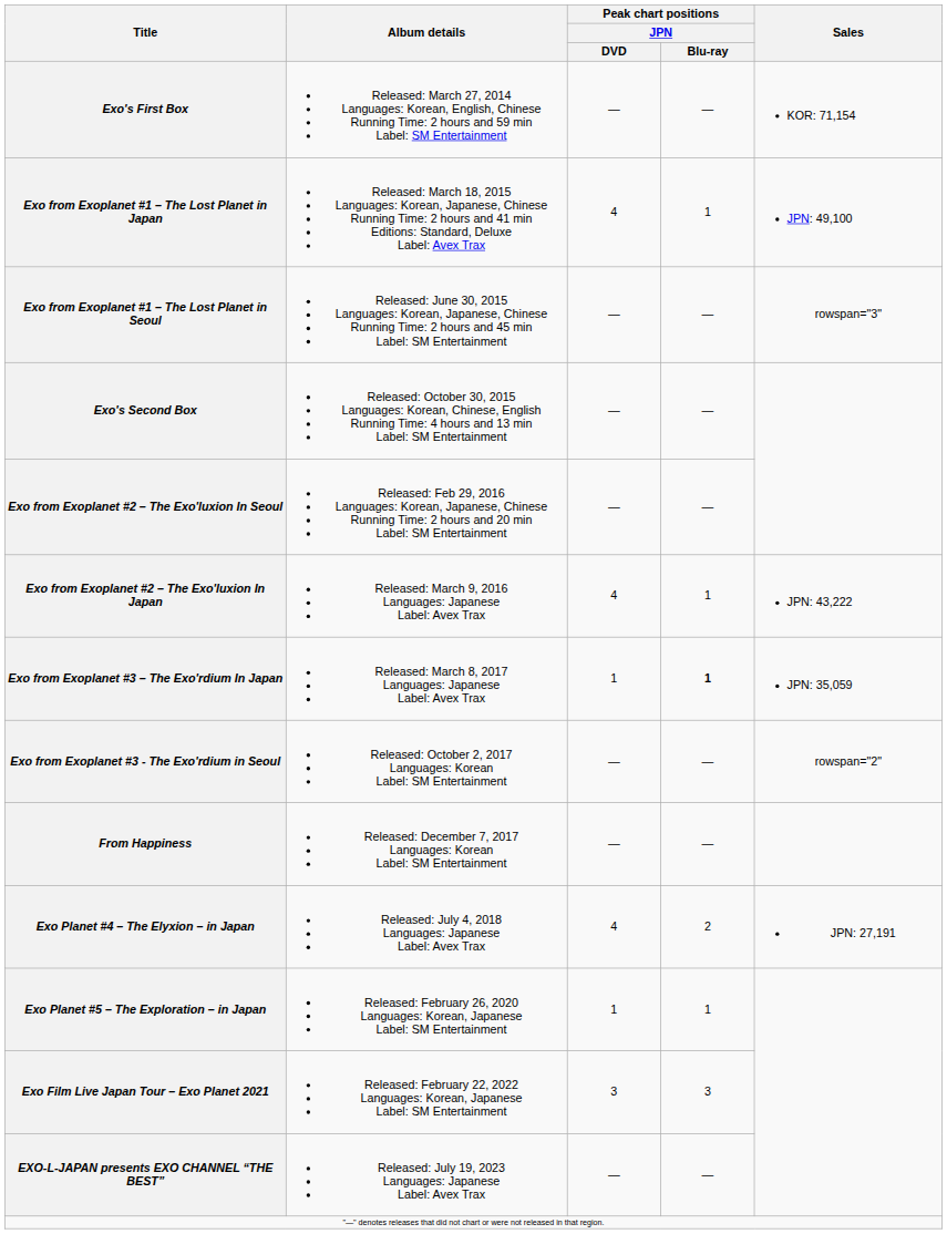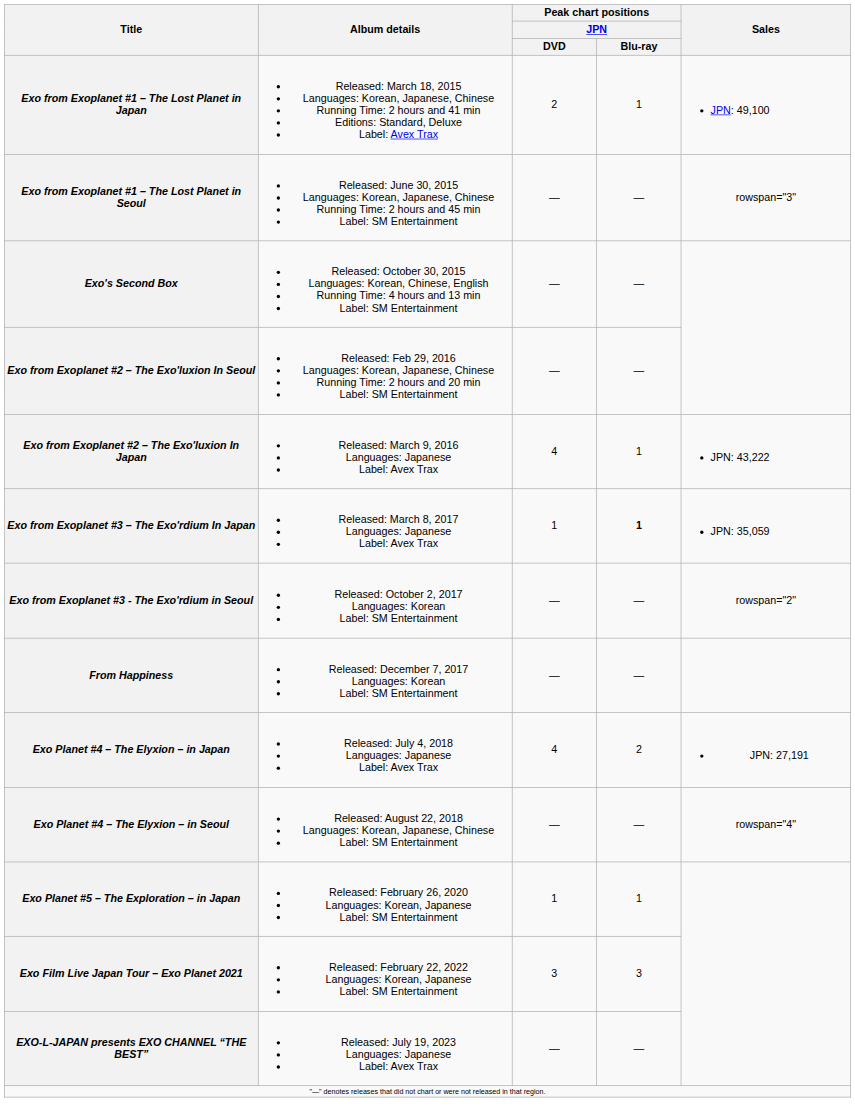- row: Exo's First Box | Released: March 27, 2014 Languages: Korean, English, Chinese Running Time: 2 hours and 59 min Label: SM Entertainment | — | — | KOR: 71,154
Exo from Exoplanet #1 – The Lost Planet in Japan | Peak chart positions / JPN / DVD: 4 -> 2
+ row: Exo Planet #4 – The Elyxion – in Seoul | Released: August 22, 2018 Languages: Korean, Japanese, Chinese Label: SM Entertainment | — | — | rowspan="4"
